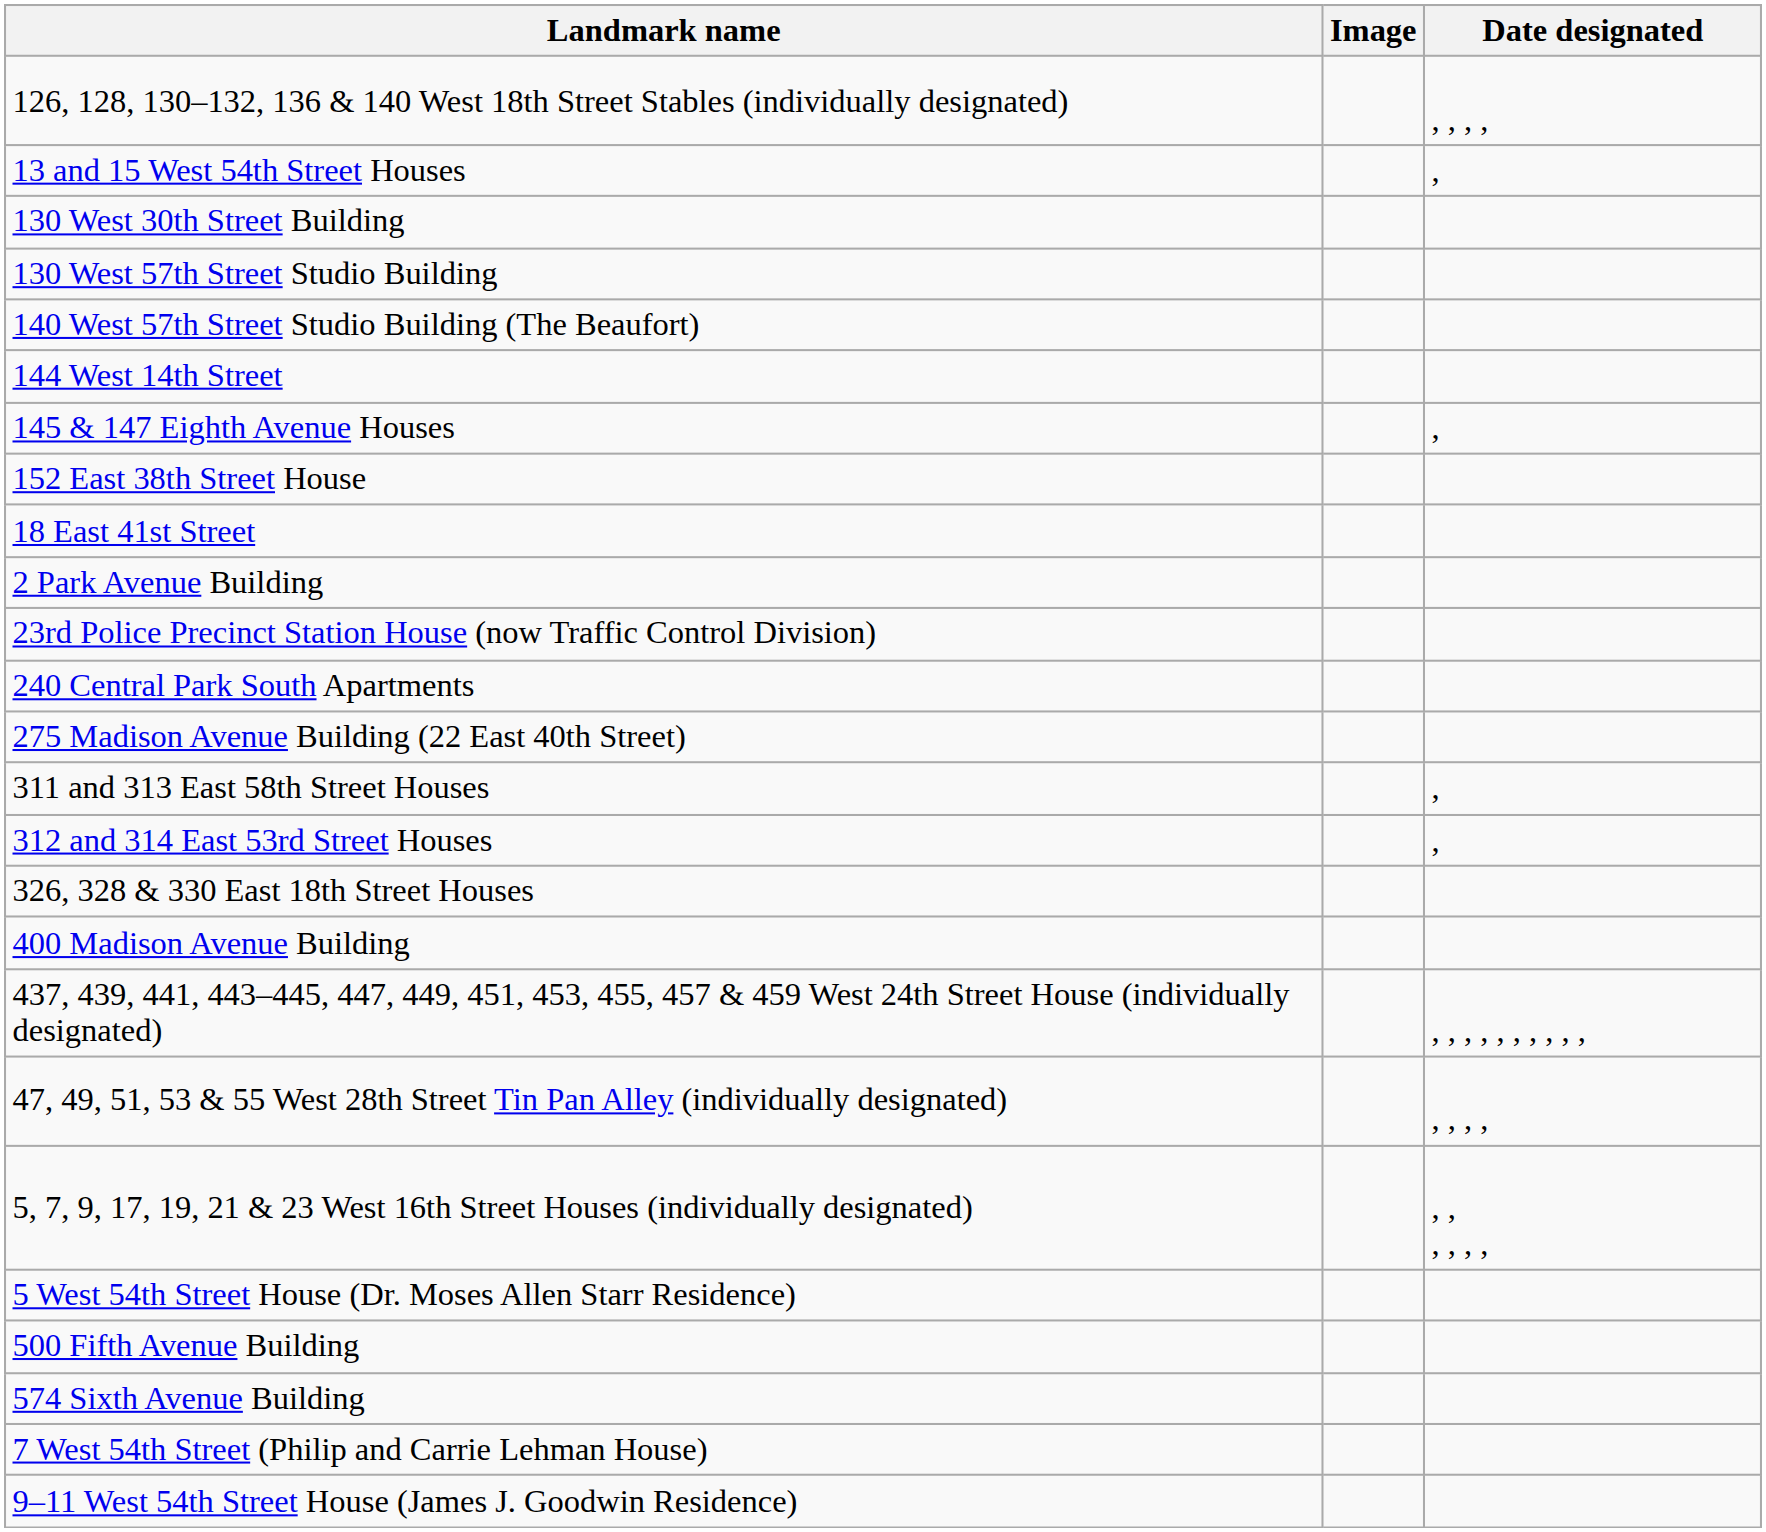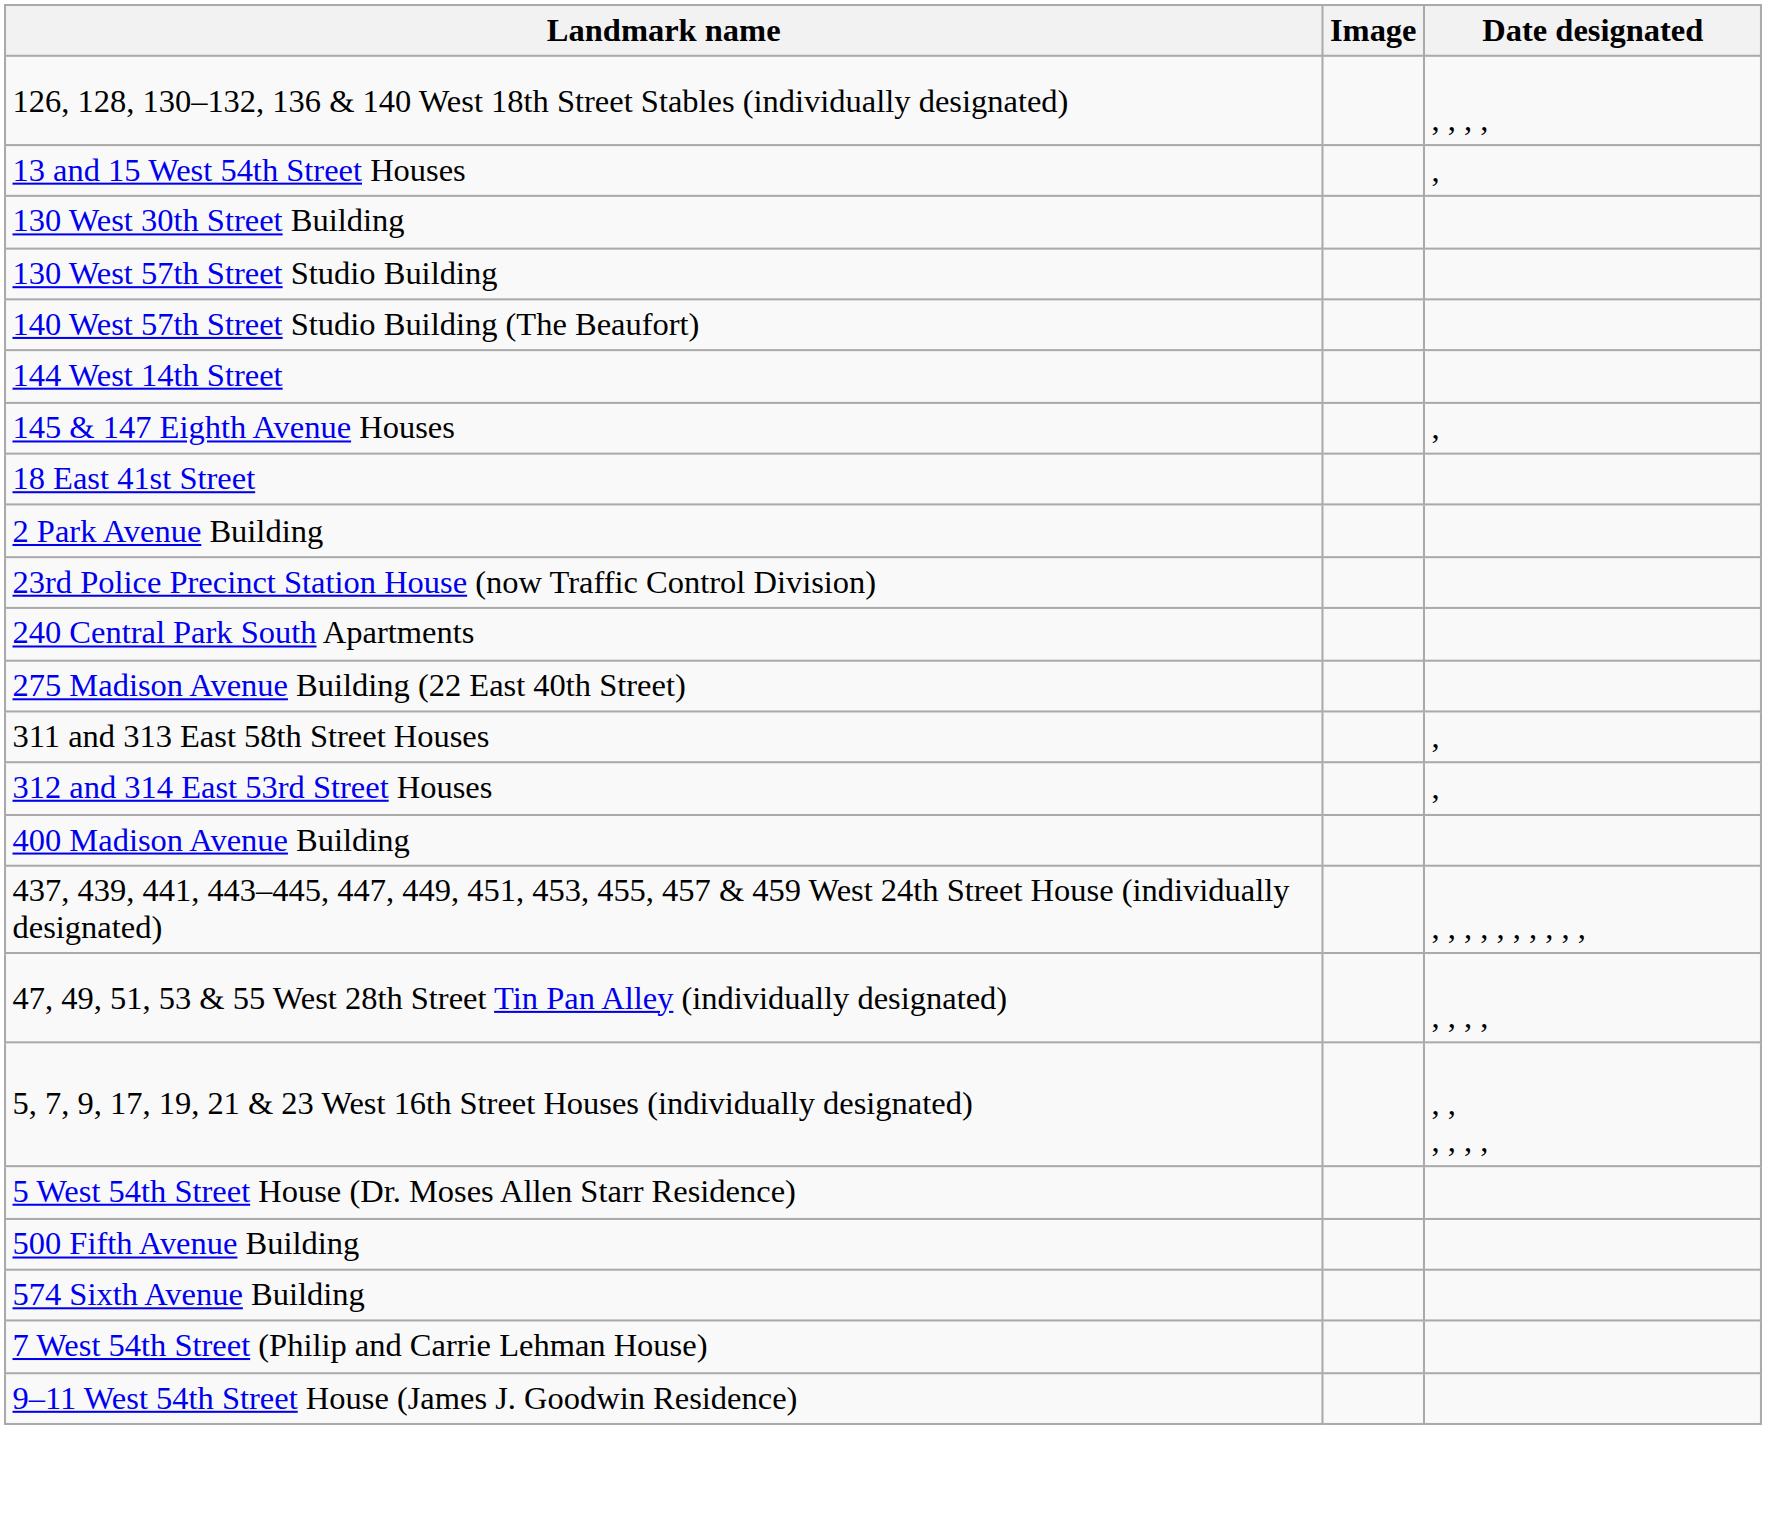- row: 152 East 38th Street House
- row: 326, 328 & 330 East 18th Street Houses
